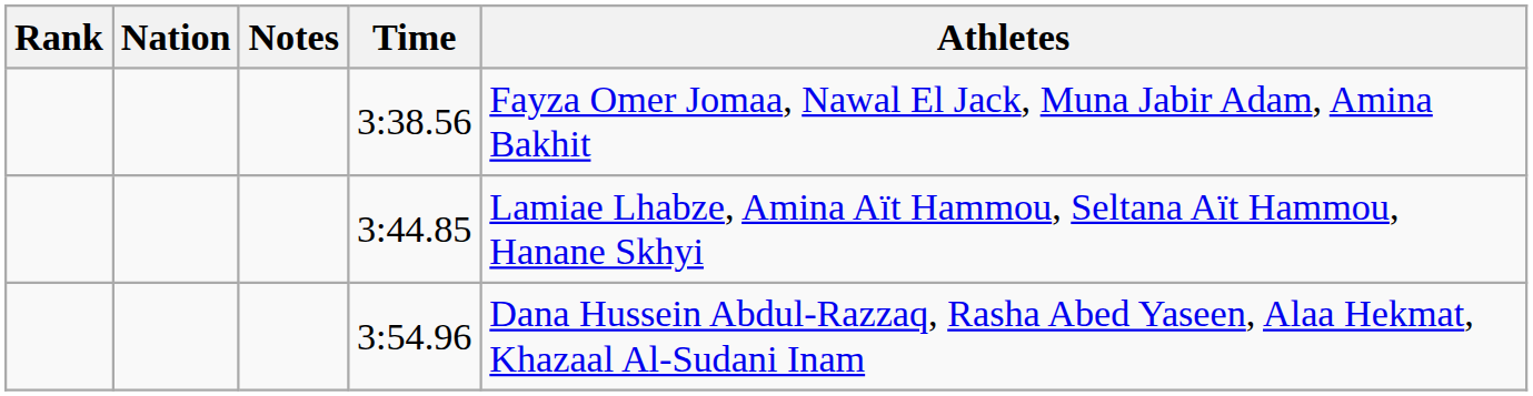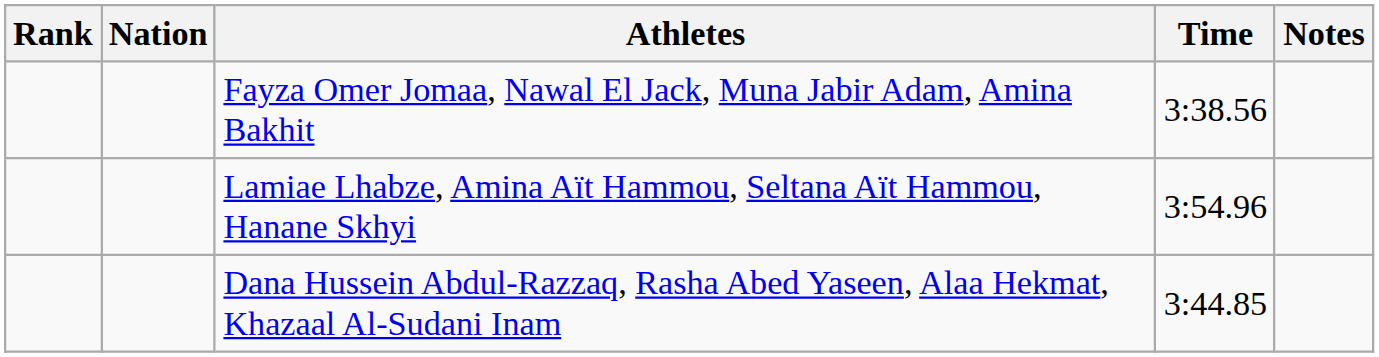columns swapped: Athletes <-> Notes
row 3 | Time: 3:44.85 -> 3:54.96
row 4 | Time: 3:54.96 -> 3:44.85
